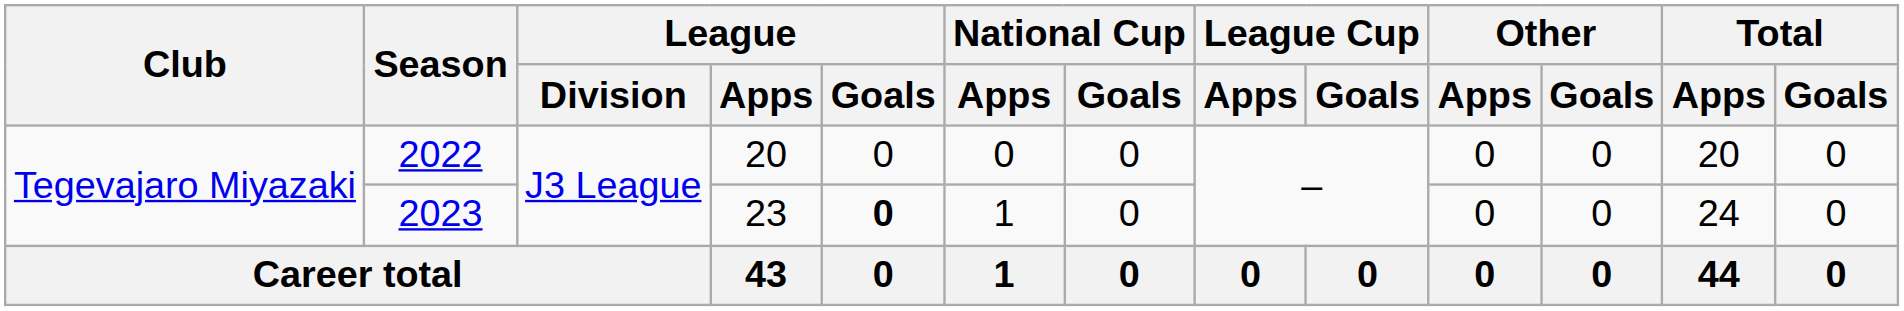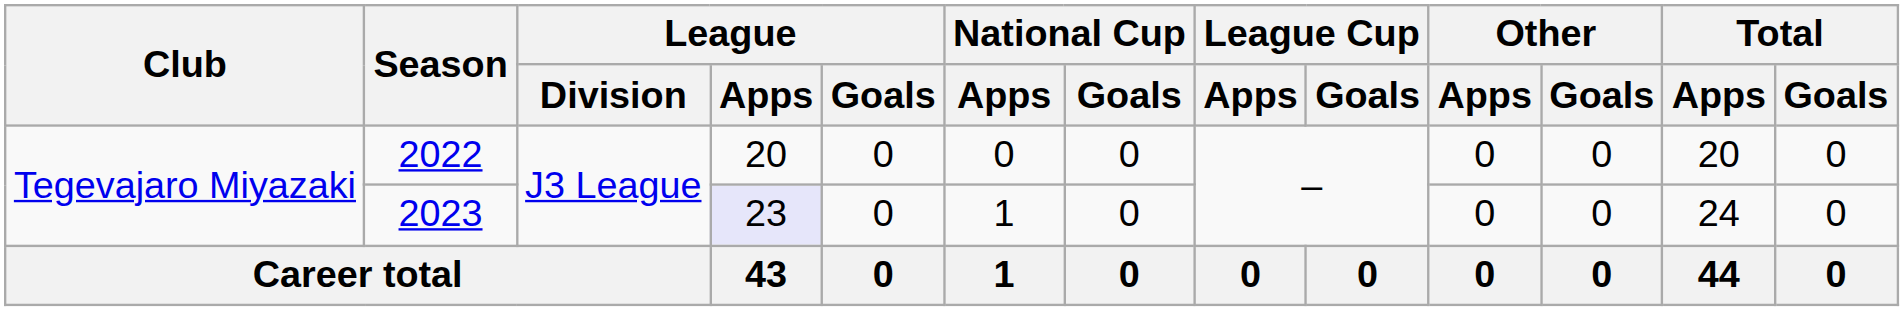2023 | League / Apps: no background -> lavender background
2023 | League / Goals: bold -> normal
